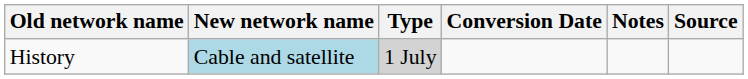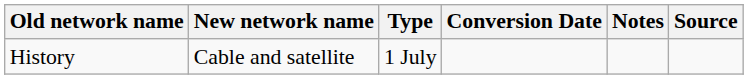History | New network name: lightblue background -> no background
History | Type: lightgrey background -> no background
